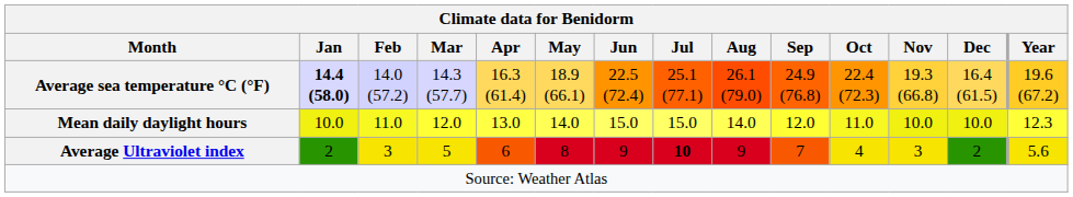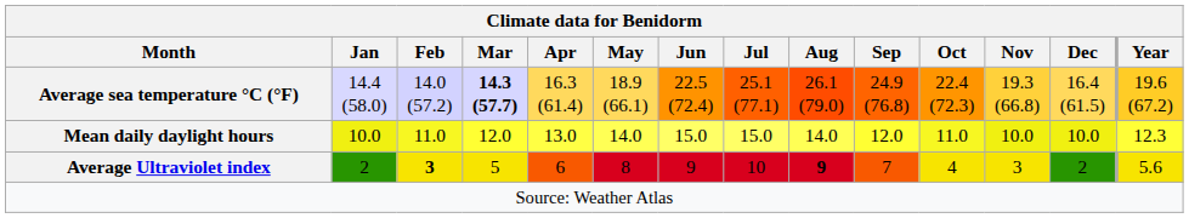row 3 | Jan: bold -> normal
row 3 | Mar: normal -> bold
row 5 | Feb: normal -> bold
row 5 | Jul: bold -> normal
row 5 | Aug: normal -> bold
